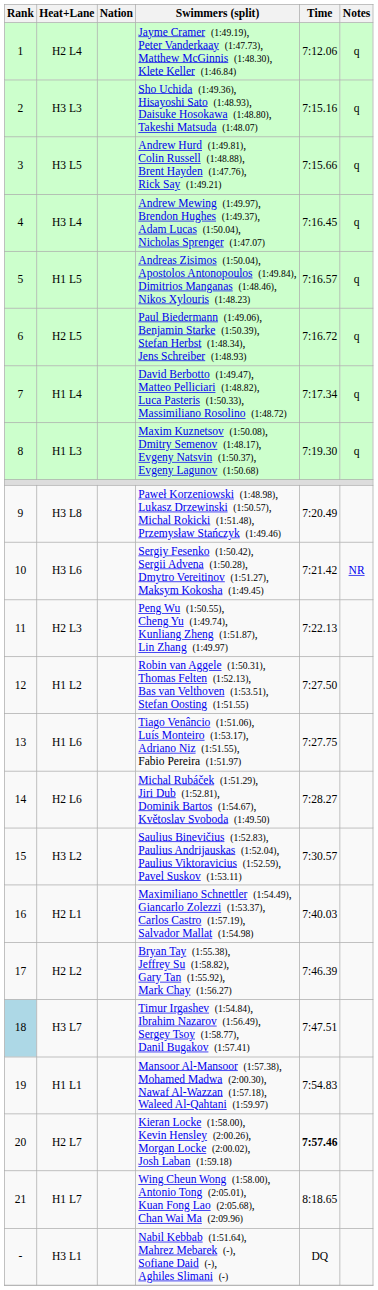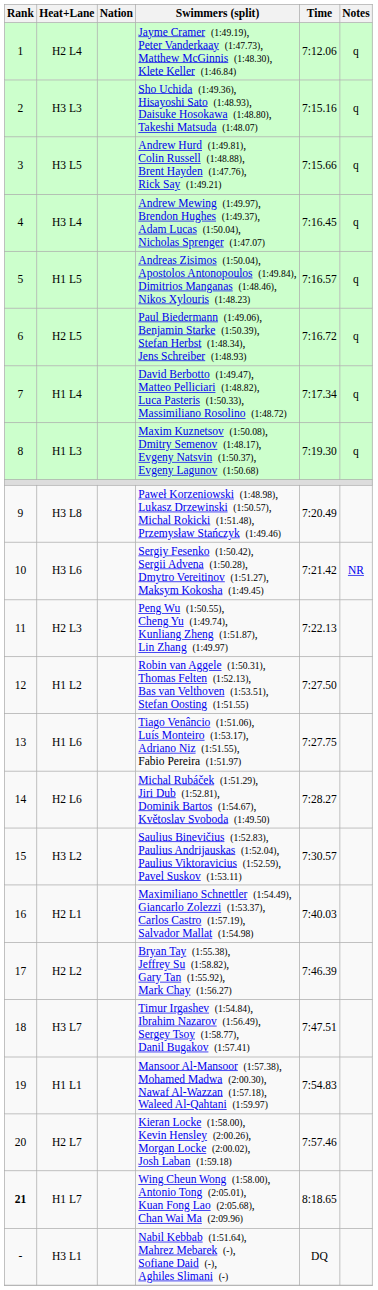H3 L7 | Rank: lightblue background -> no background
H2 L7 | Time: bold -> normal
H1 L7 | Rank: normal -> bold
